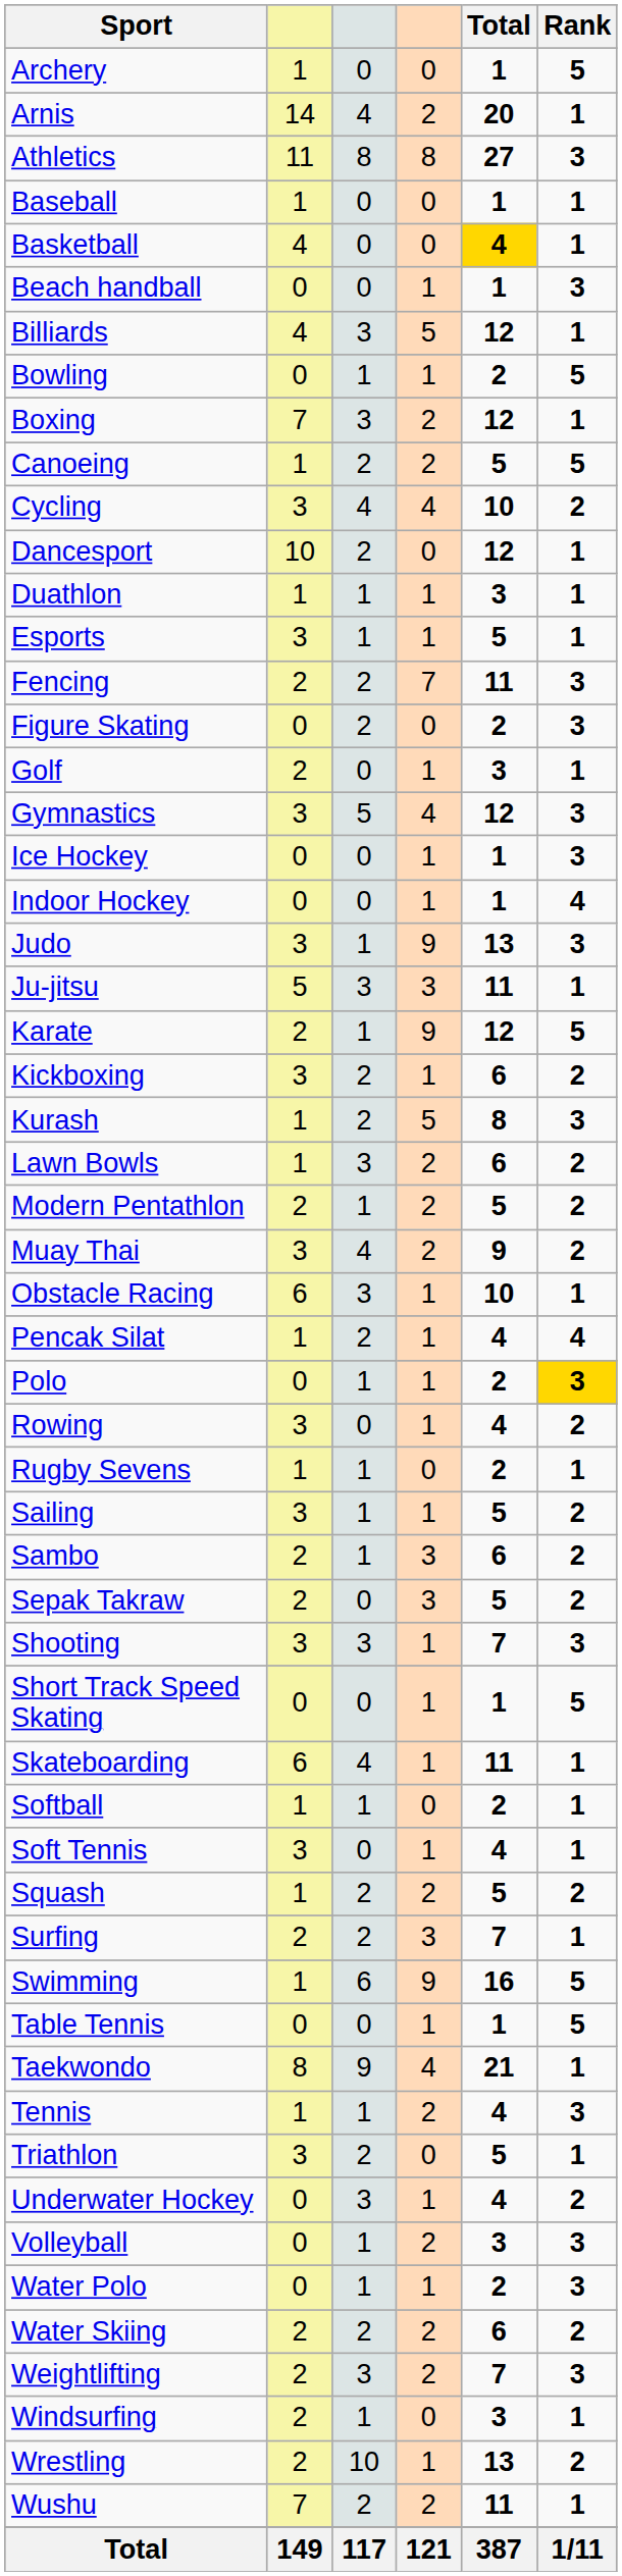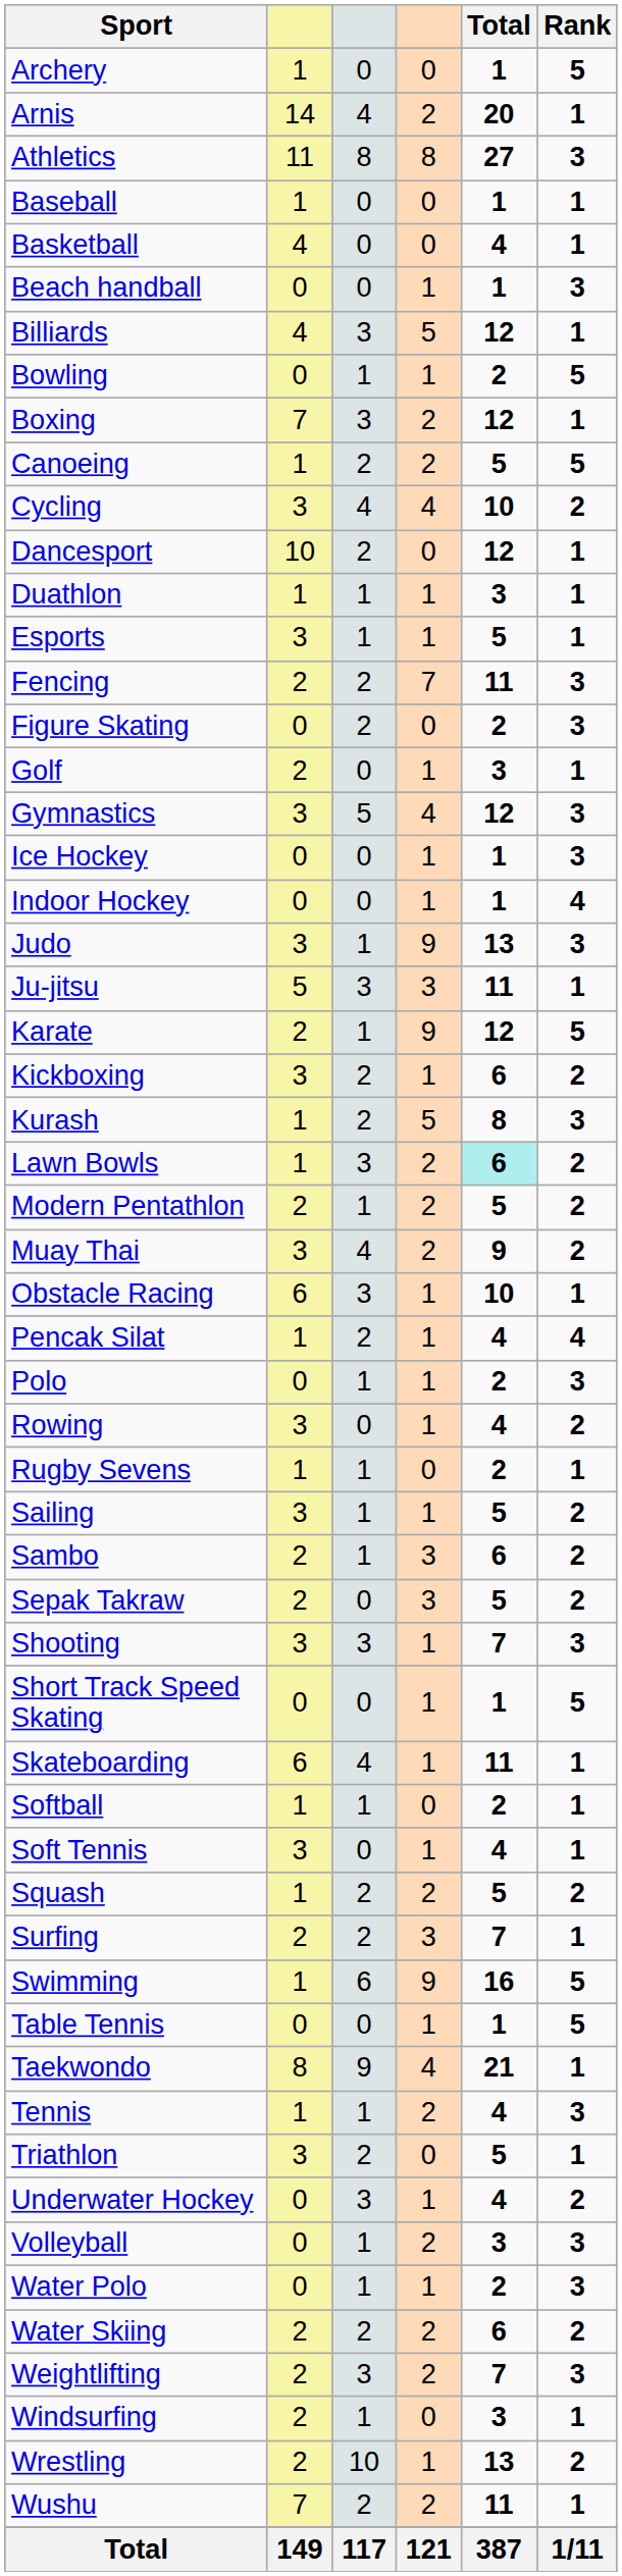Basketball | Total: gold background -> no background
Lawn Bowls | Total: no background -> paleturquoise background
Polo | Rank: gold background -> no background
